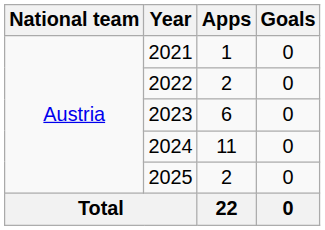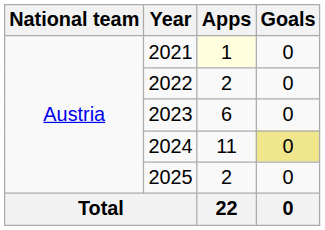2021 | Apps: no background -> lightyellow background
2024 | Goals: no background -> khaki background
